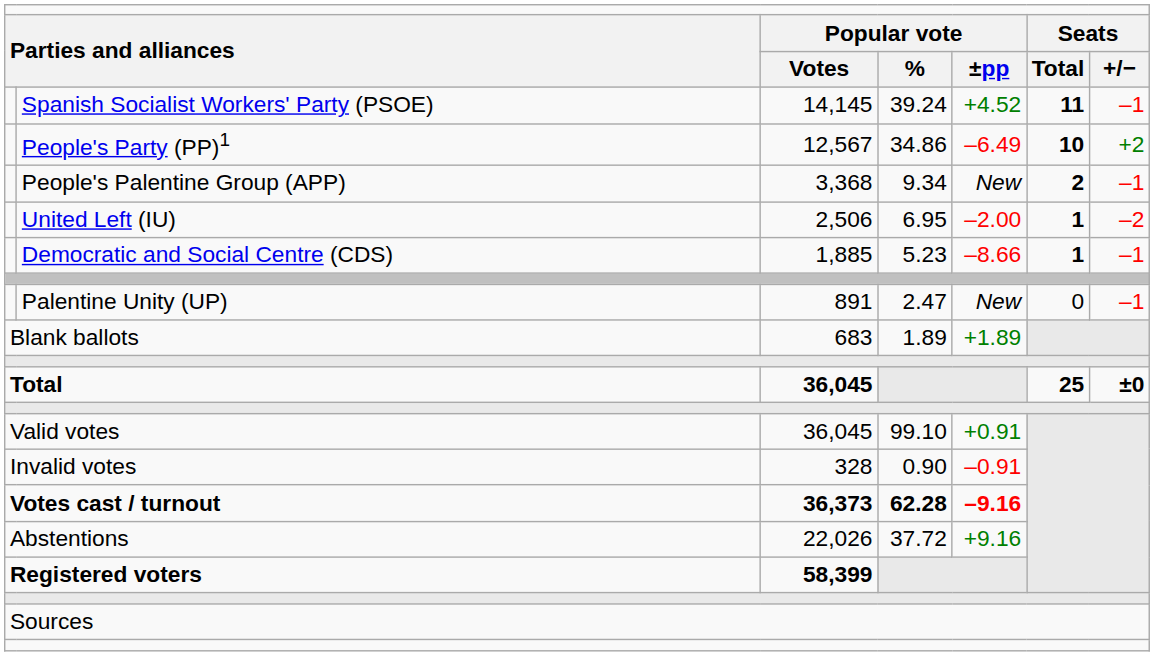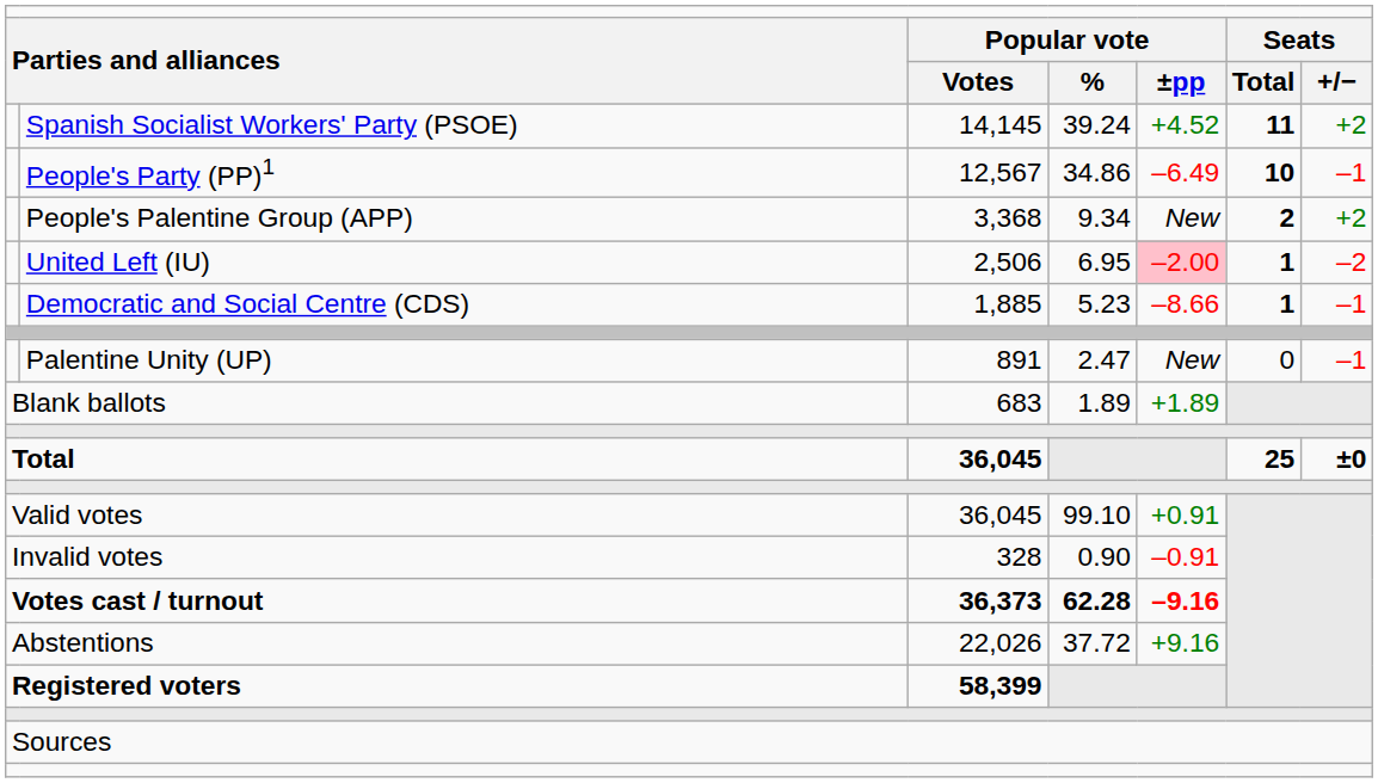Spanish Socialist Workers' Party (PSOE) | column 7: –1 -> +2
People's Party (PP)1 | column 7: +2 -> –1
People's Palentine Group (APP) | column 7: –1 -> +2
United Left (IU) | column 5: no background -> pink background
